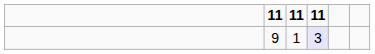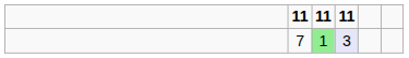row 2 | column 2: 9 -> 7
row 2 | column 3: no background -> lightgreen background
